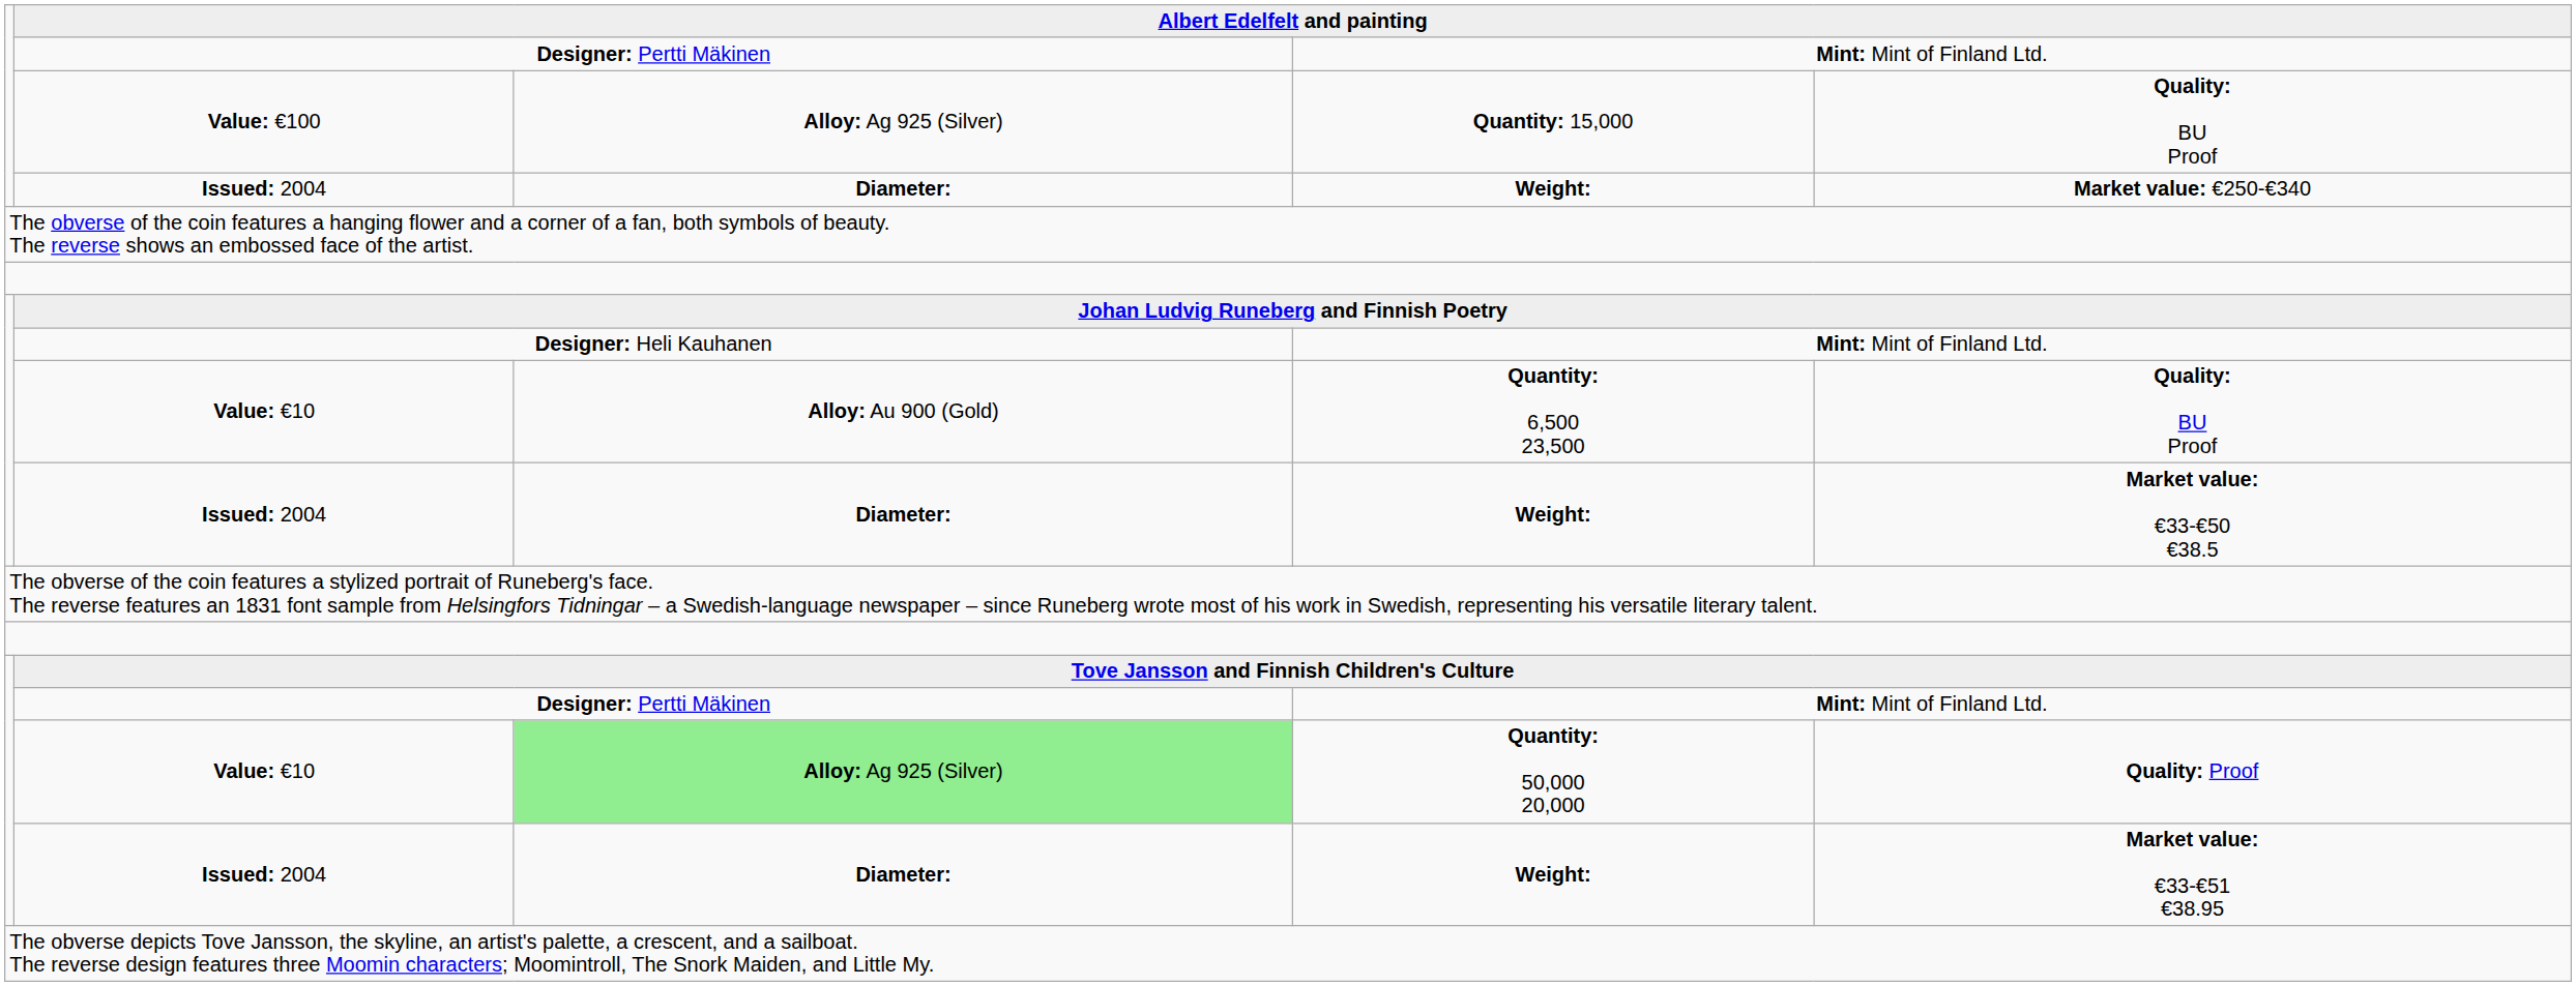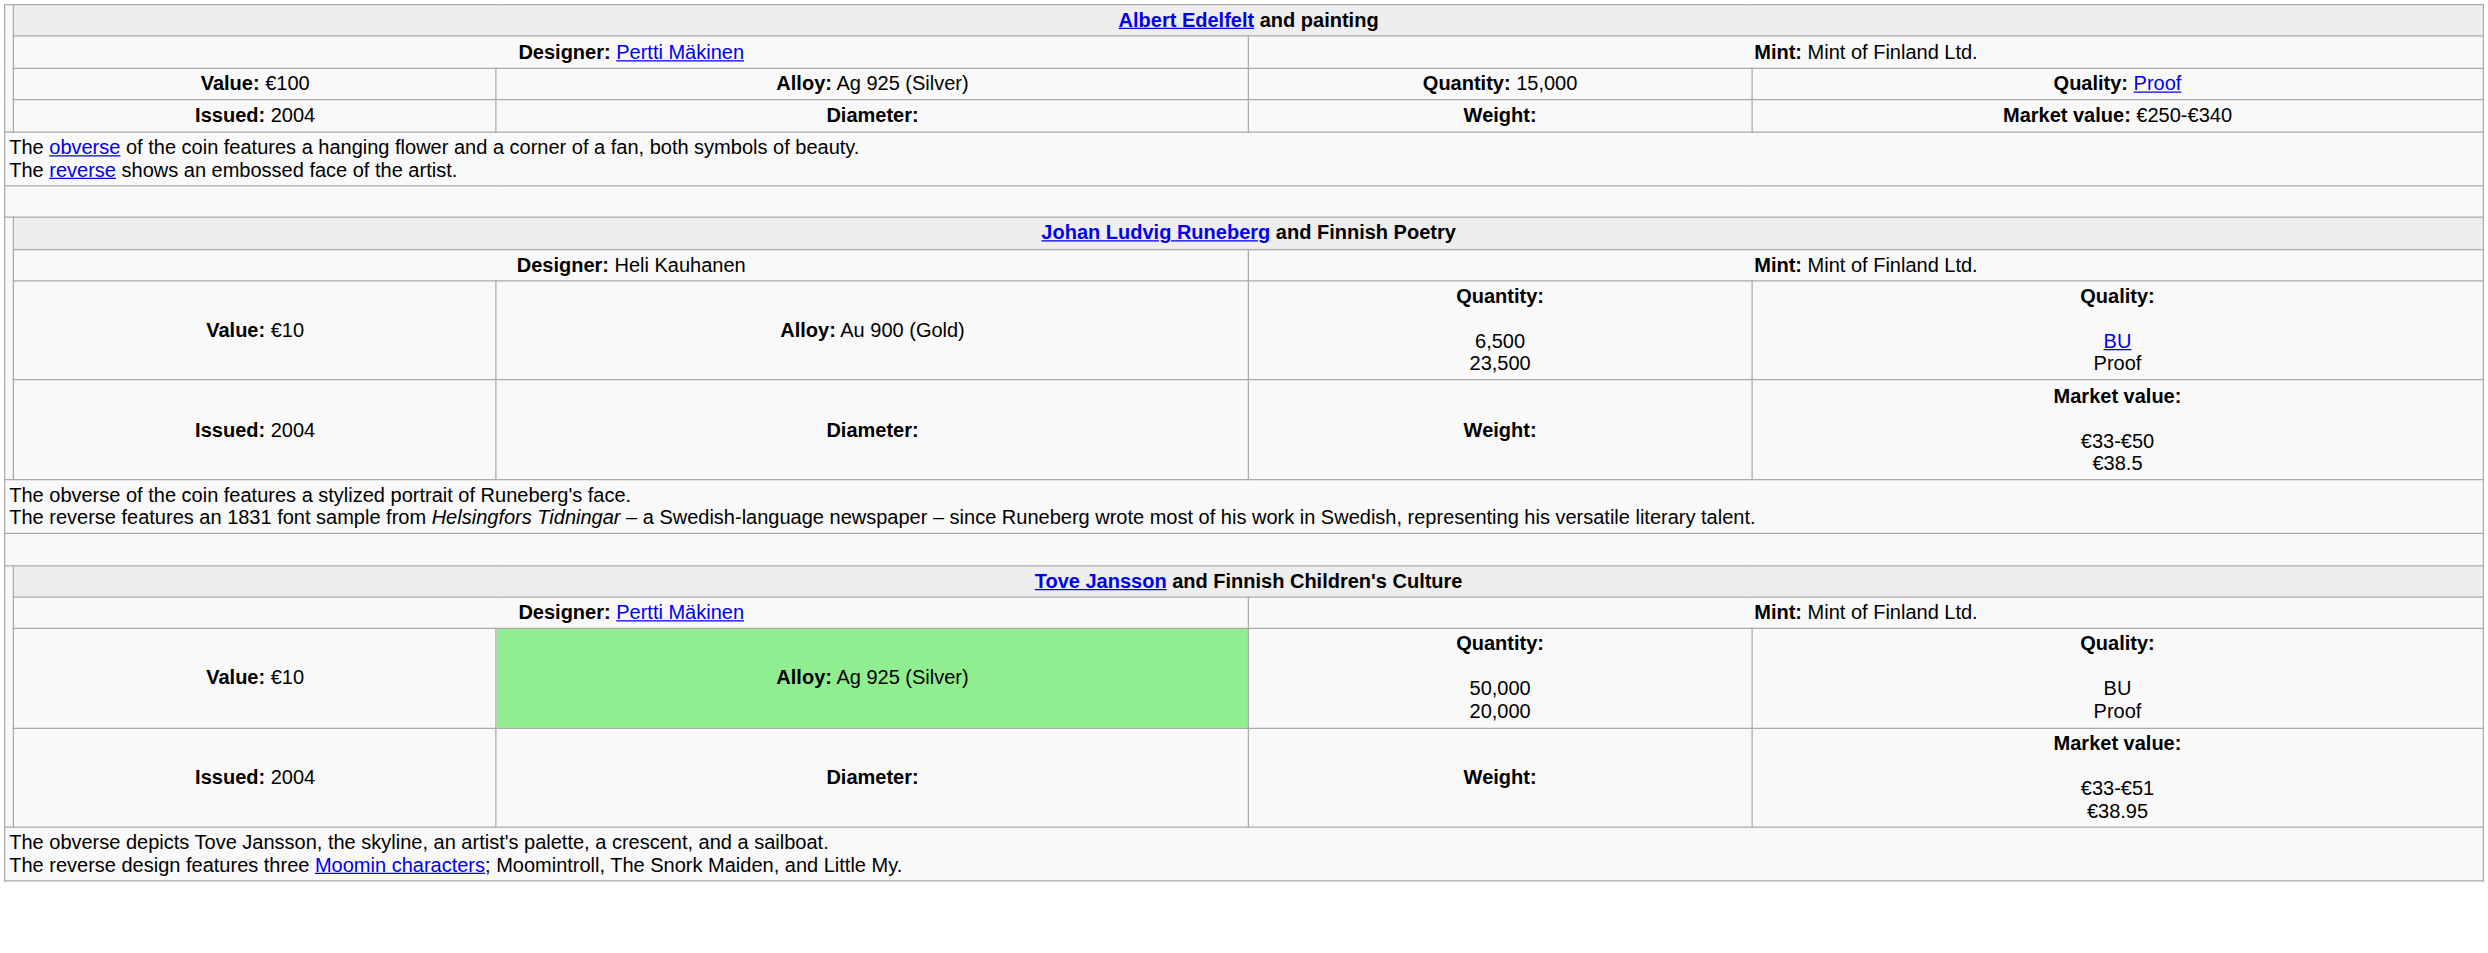Value: €100 | column 5: Quality: BU Proof -> Quality: Proof
Value: €10 / Quantity: 50,000 20,000 | column 5: Quality: Proof -> Quality: BU Proof
